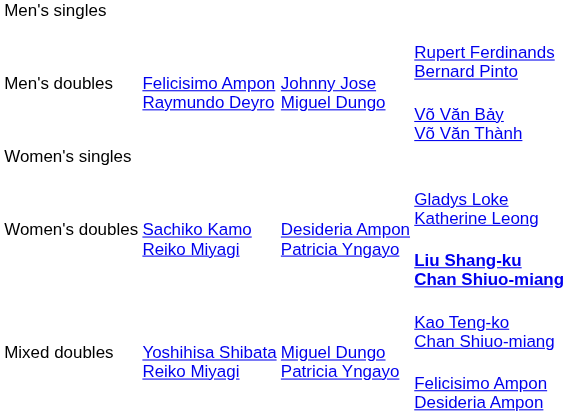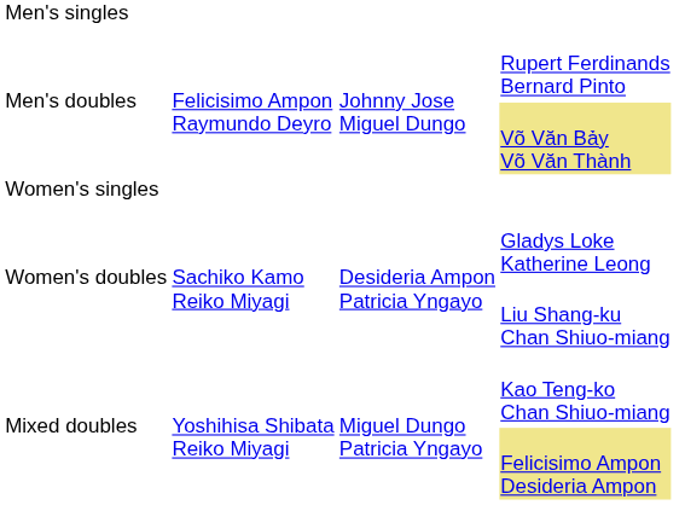Võ Văn Bảy Võ Văn Thành | column 4: no background -> khaki background
Liu Shang-ku Chan Shiuo-miang | column 4: bold -> normal
Felicisimo Ampon Desideria Ampon | column 4: no background -> khaki background
